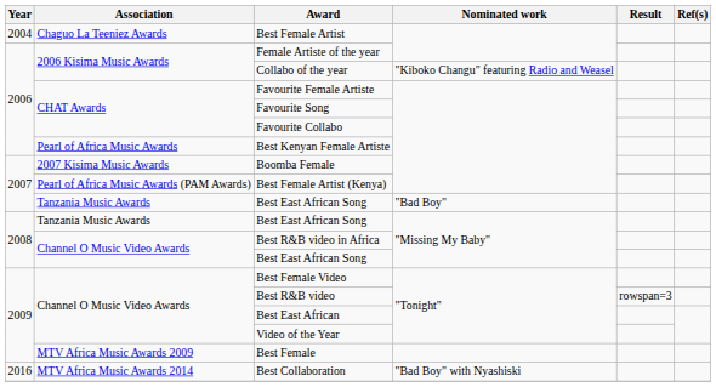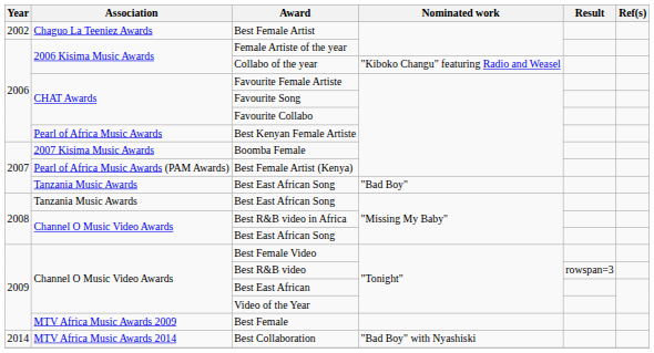Best Female Artist | Year: 2004 -> 2002
Best Collaboration | Year: 2016 -> 2014
